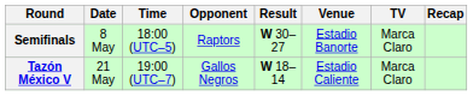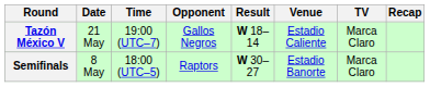rows swapped: Semifinals <-> Tazón México V
